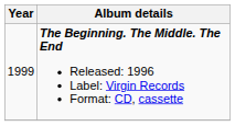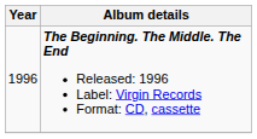row 2 | Year: 1999 -> 1996
